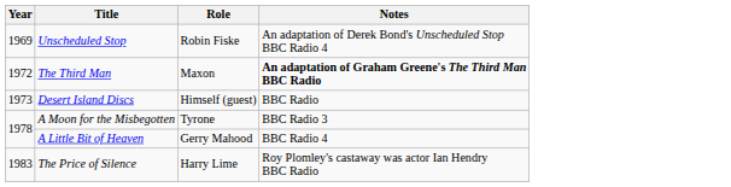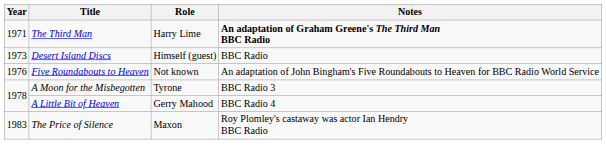- row: 1969 | Unscheduled Stop | Robin Fiske | An adaptation of Derek Bond's Unscheduled Stop BBC Radio 4
The Third Man | Year: 1972 -> 1971
The Third Man | Role: Maxon -> Harry Lime
+ row: 1976 | Five Roundabouts to Heaven | Not known | An adaptation of John Bingham's Five Roundabouts to Heaven for BBC Radio World Service
The Price of Silence | Role: Harry Lime -> Maxon
